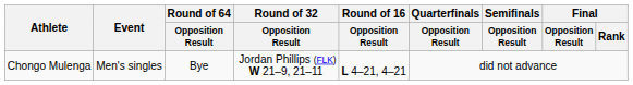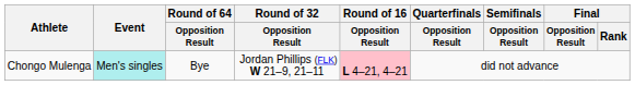Chongo Mulenga | Event: no background -> paleturquoise background
Chongo Mulenga | Round of 16 / Opposition Result: no background -> pink background
